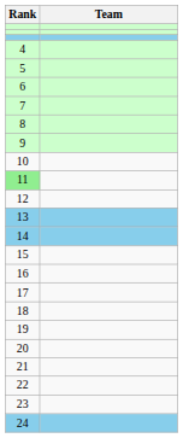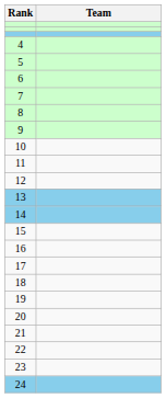row 12 | Rank: lightgreen background -> no background
